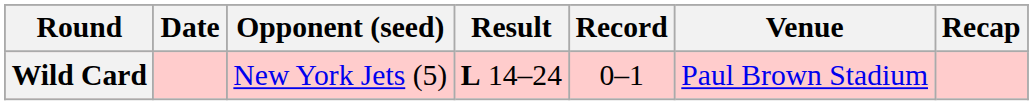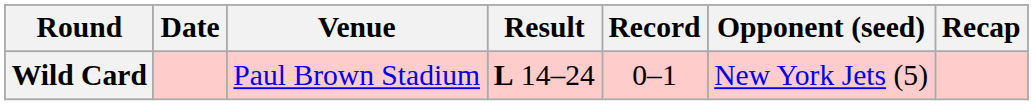columns swapped: Opponent (seed) <-> Venue
